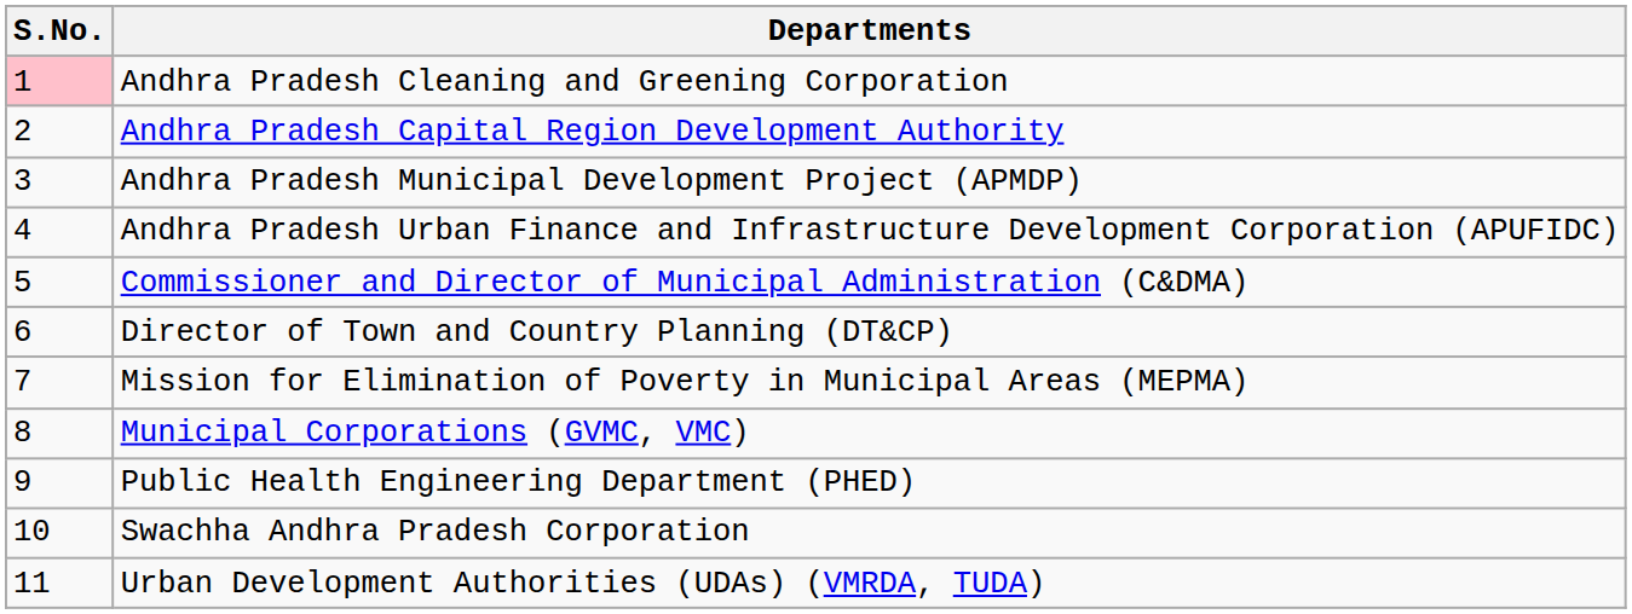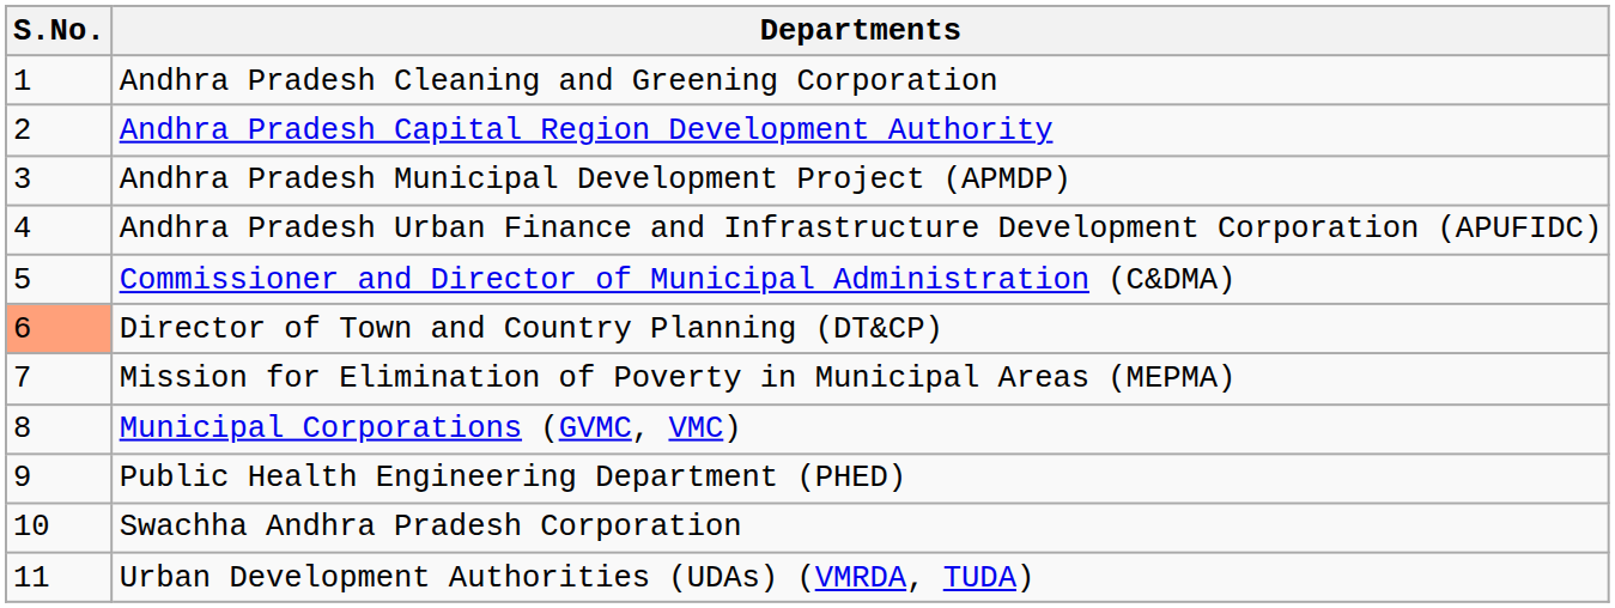Andhra Pradesh Cleaning and Greening Corporation | S.No.: pink background -> no background
Director of Town and Country Planning (DT&CP) | S.No.: no background -> lightsalmon background
